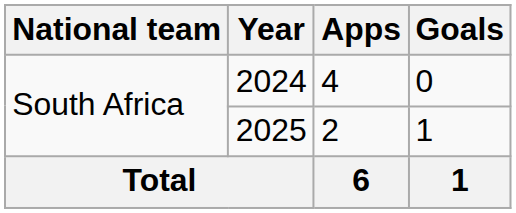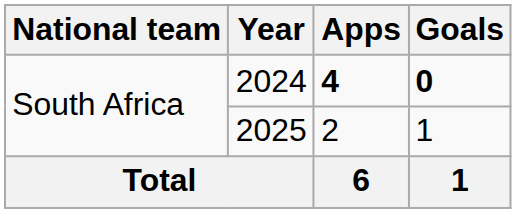2024 | Apps: normal -> bold
2024 | Goals: normal -> bold
